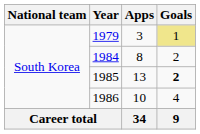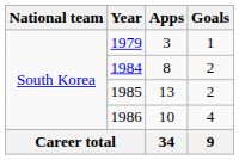1979 | Goals: khaki background -> no background
1985 | Goals: bold -> normal
